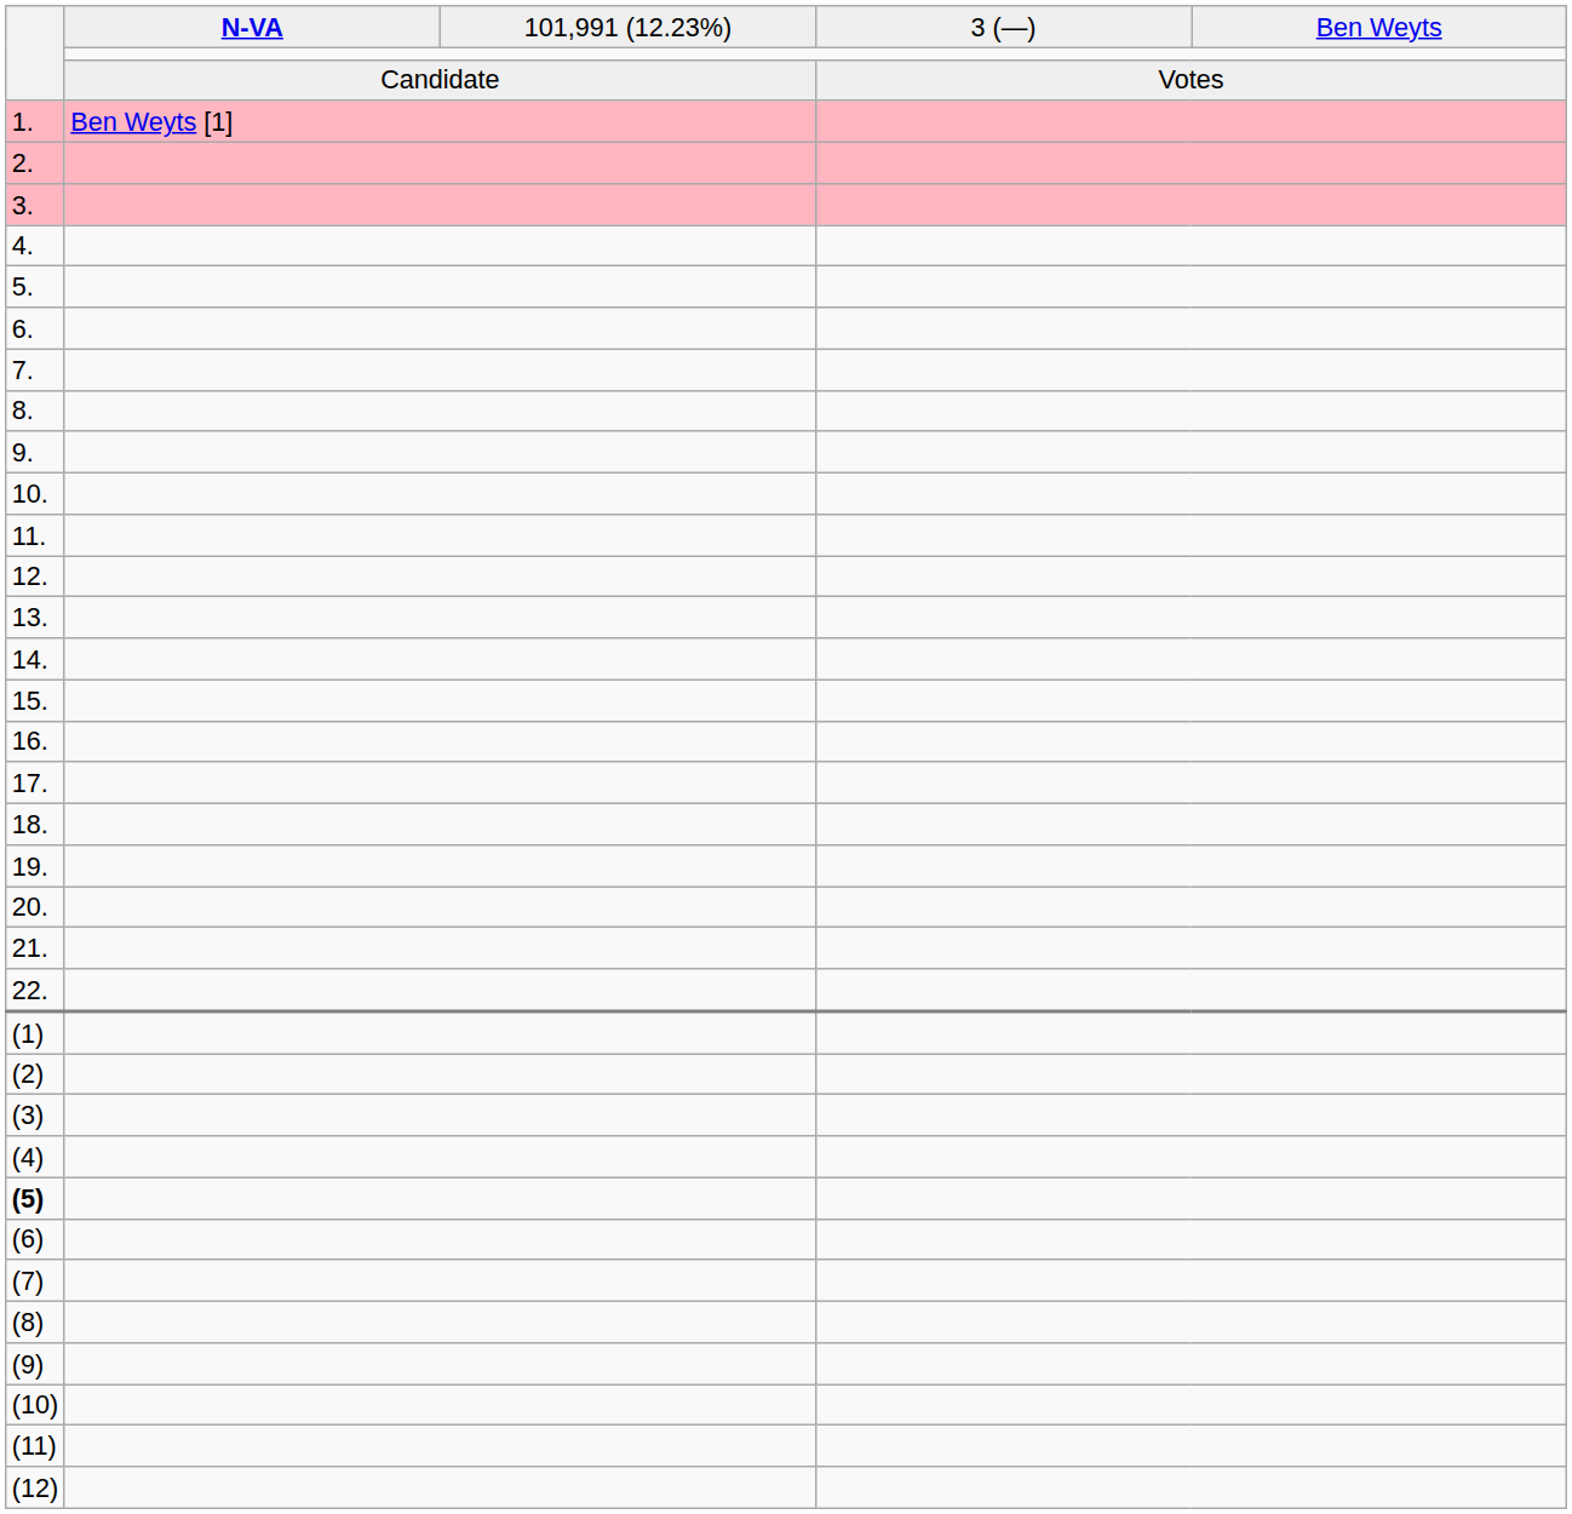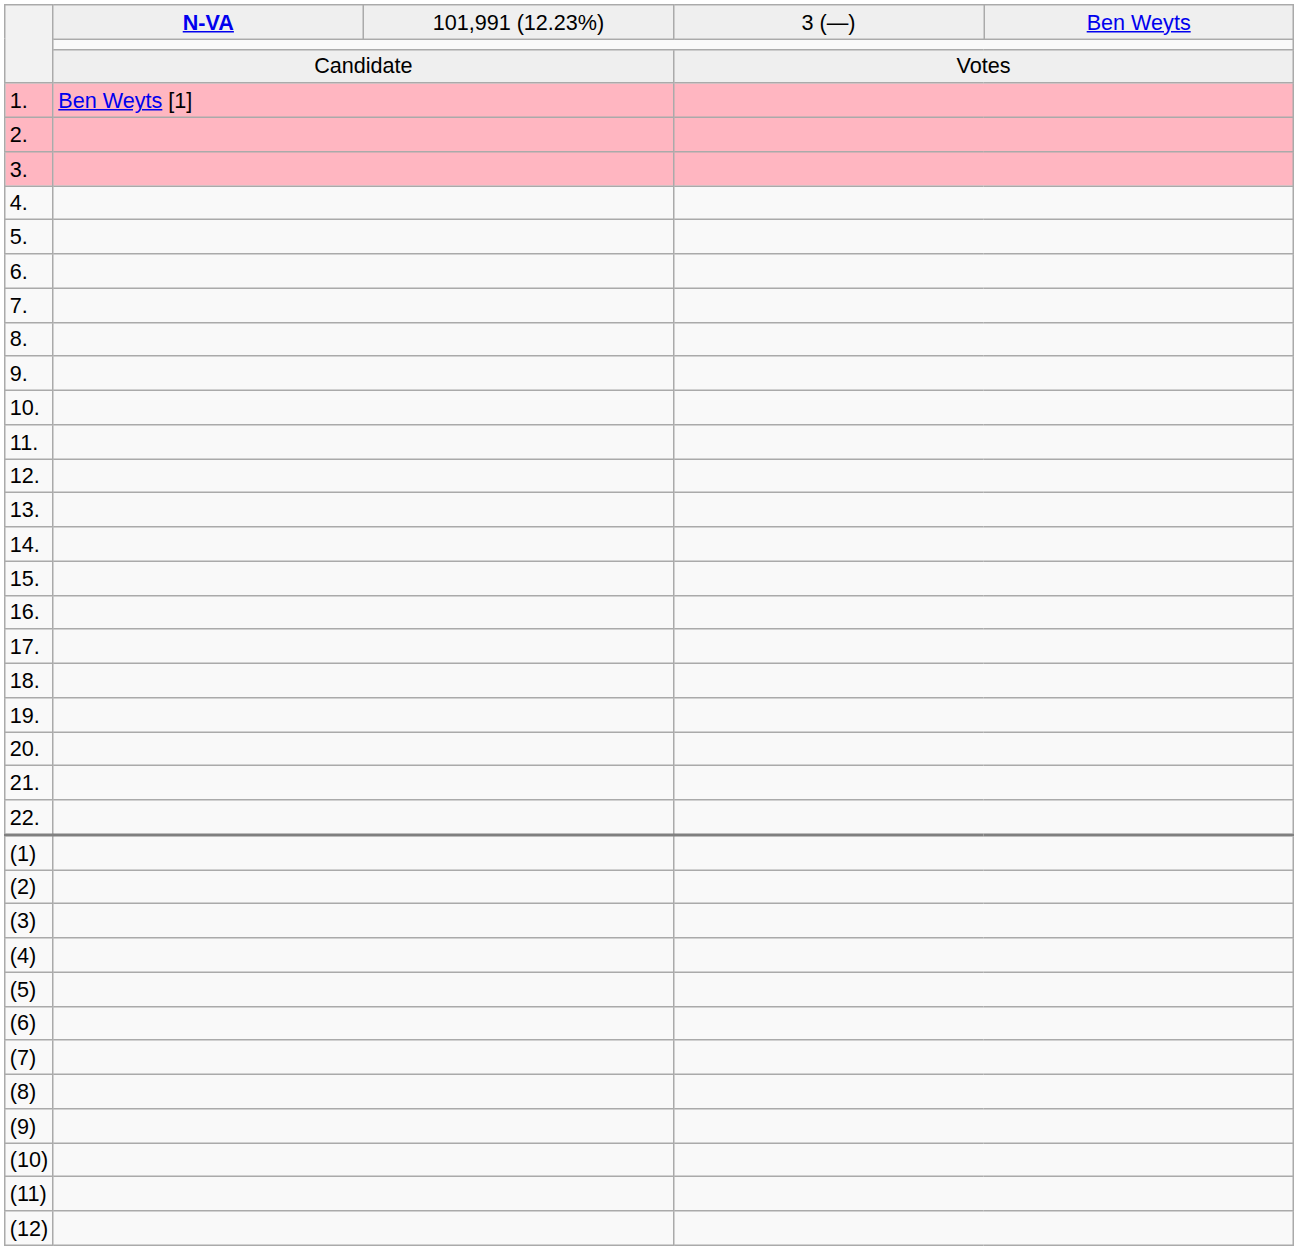(5) | column 1: bold -> normal
